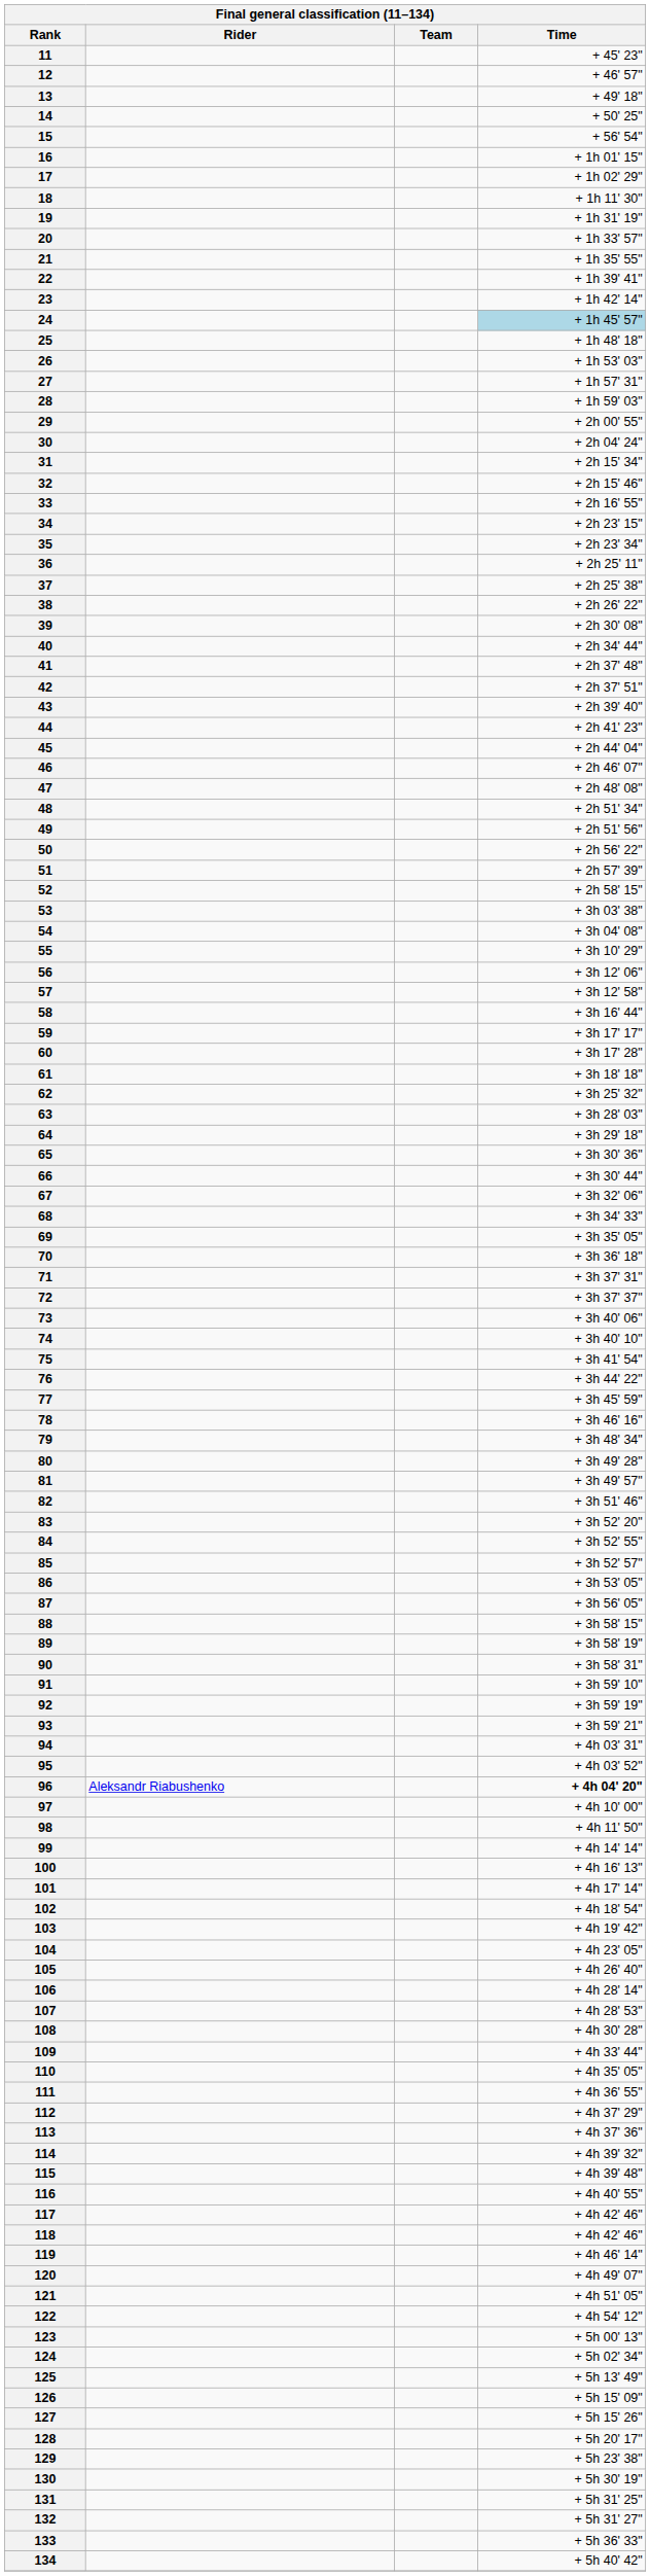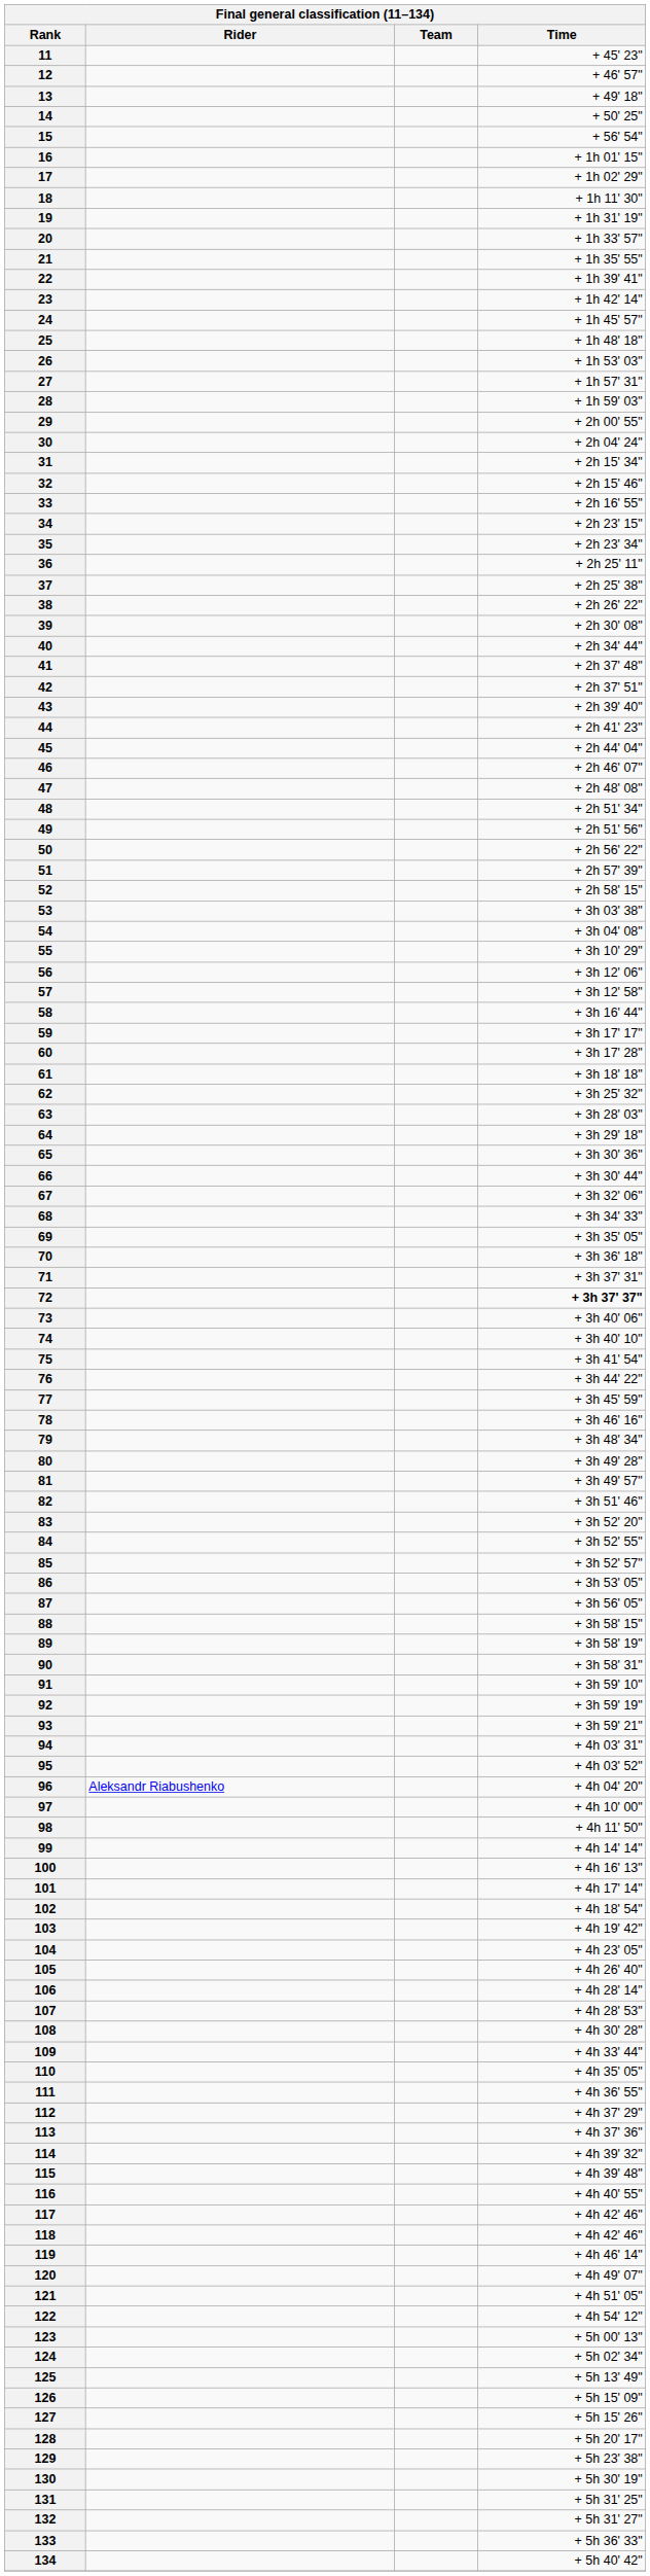24 | Time: lightblue background -> no background
72 | Time: normal -> bold
96 | Time: bold -> normal
